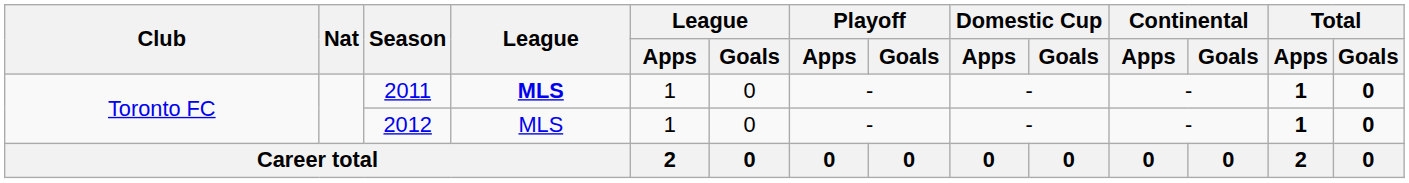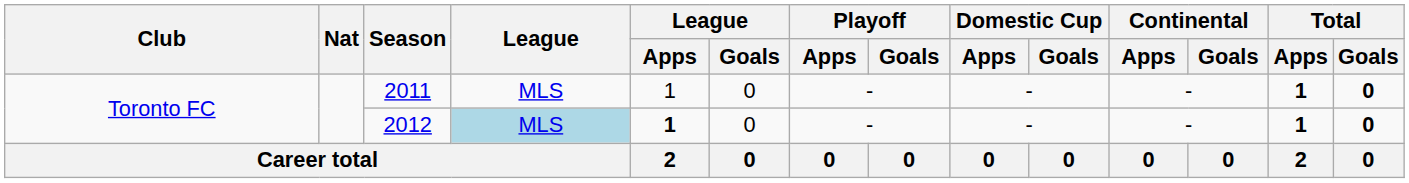2011 | League: bold -> normal
2012 | League: no background -> lightblue background
2012 | League / Apps: normal -> bold
